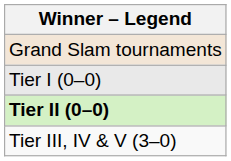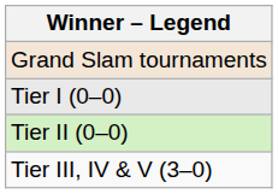row 4 | column 1: bold -> normal
